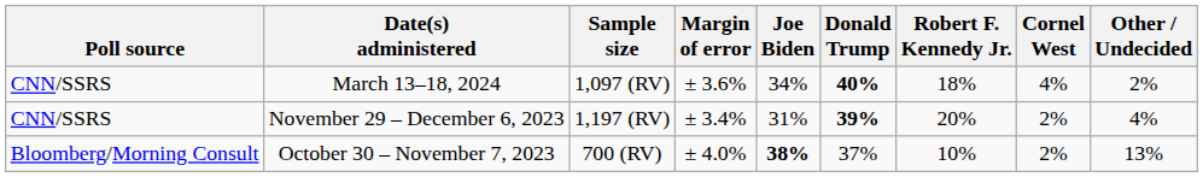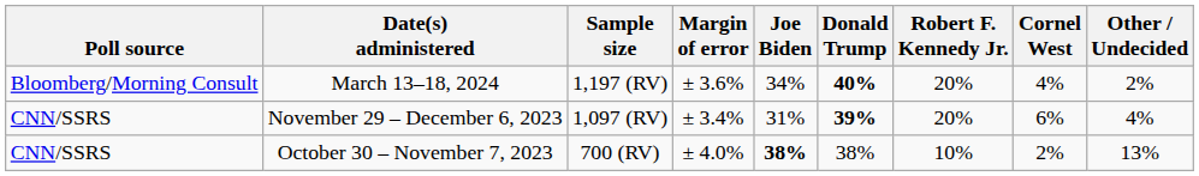March 13–18, 2024 | Poll source: CNN/SSRS -> Bloomberg/Morning Consult
March 13–18, 2024 | Sample size: 1,097 (RV) -> 1,197 (RV)
March 13–18, 2024 | Robert F. Kennedy Jr.: 18% -> 20%
November 29 – December 6, 2023 | Sample size: 1,197 (RV) -> 1,097 (RV)
November 29 – December 6, 2023 | Cornel West: 2% -> 6%
October 30 – November 7, 2023 | Poll source: Bloomberg/Morning Consult -> CNN/SSRS
October 30 – November 7, 2023 | Donald Trump: 37% -> 38%
